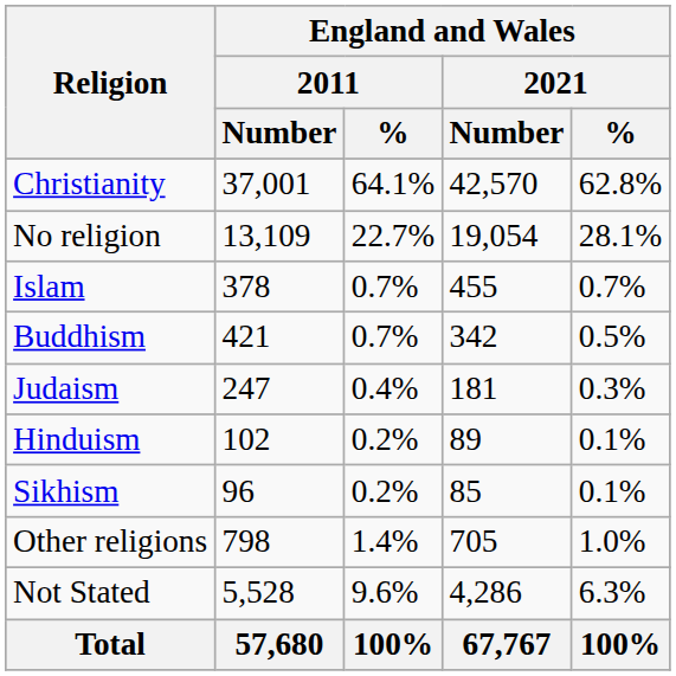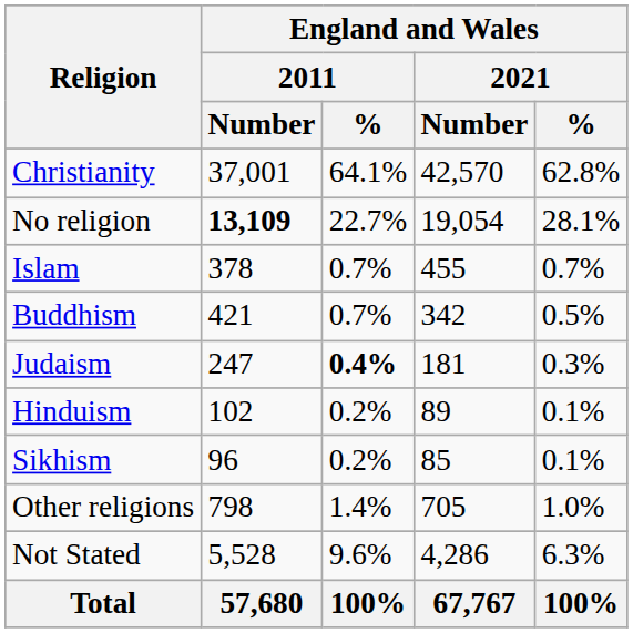No religion | England and Wales / 2011 / Number: normal -> bold
Judaism | England and Wales / 2011 / %: normal -> bold
